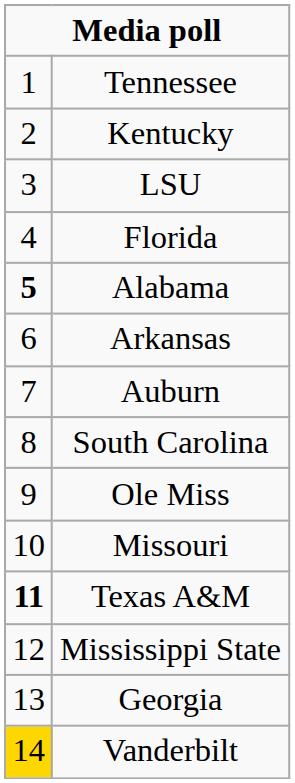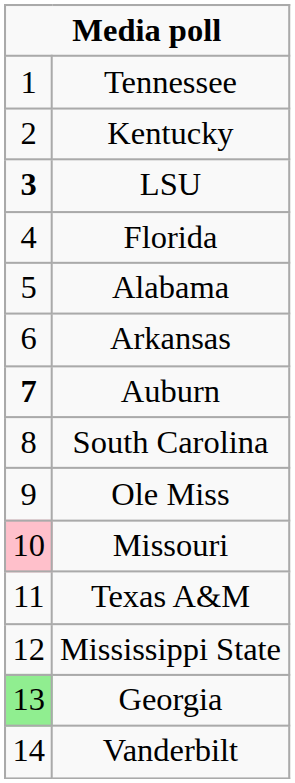LSU | column 1: normal -> bold
Alabama | column 1: bold -> normal
Auburn | column 1: normal -> bold
Missouri | column 1: no background -> pink background
Texas A&M | column 1: bold -> normal
Georgia | column 1: no background -> lightgreen background
Vanderbilt | column 1: gold background -> no background
